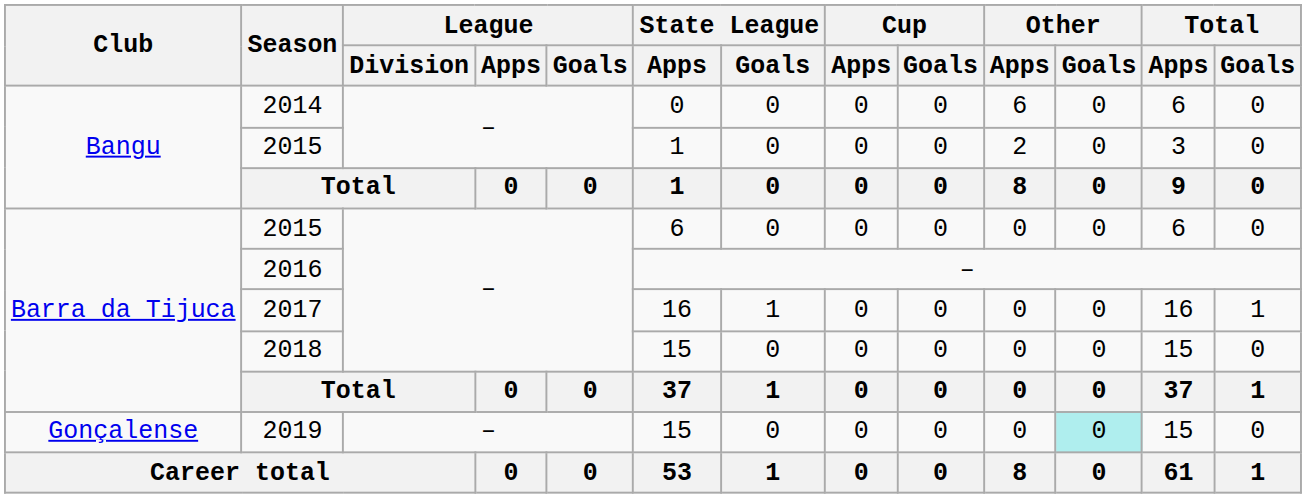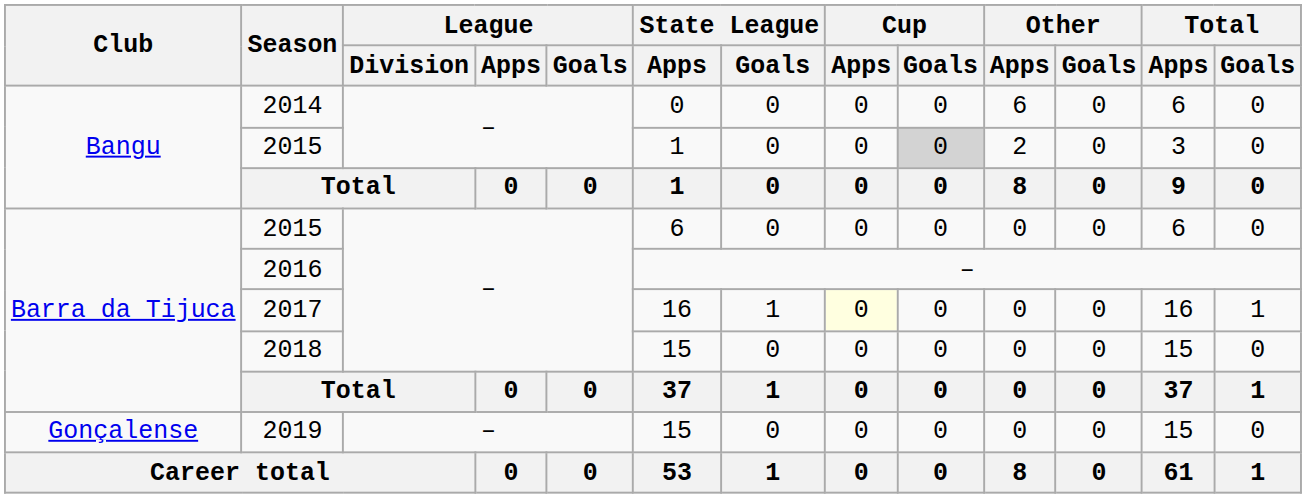Bangu / 2015 | Cup / Goals: no background -> lightgrey background
2017 | Cup / Apps: no background -> lightyellow background
2019 | Other / Goals: paleturquoise background -> no background
